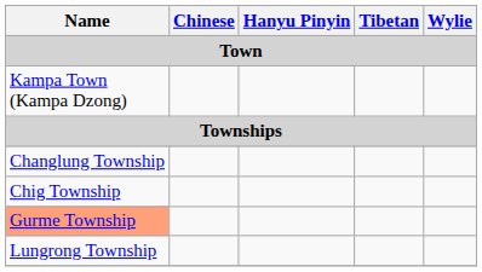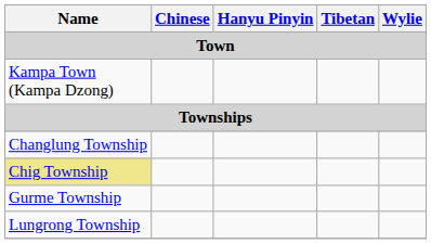Chig Township | Name: no background -> khaki background
Gurme Township | Name: lightsalmon background -> no background
